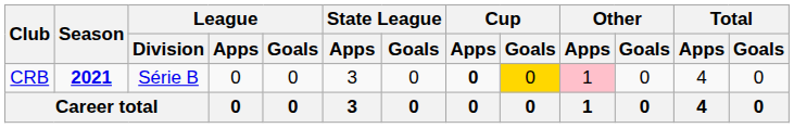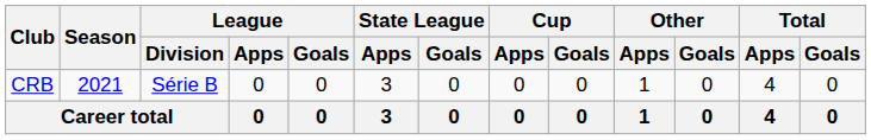CRB | Season: bold -> normal
CRB | Cup / Apps: bold -> normal
CRB | Cup / Goals: gold background -> no background
CRB | Other / Apps: pink background -> no background
